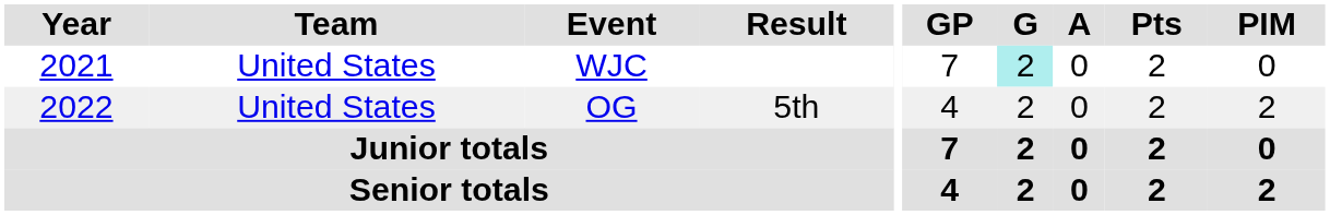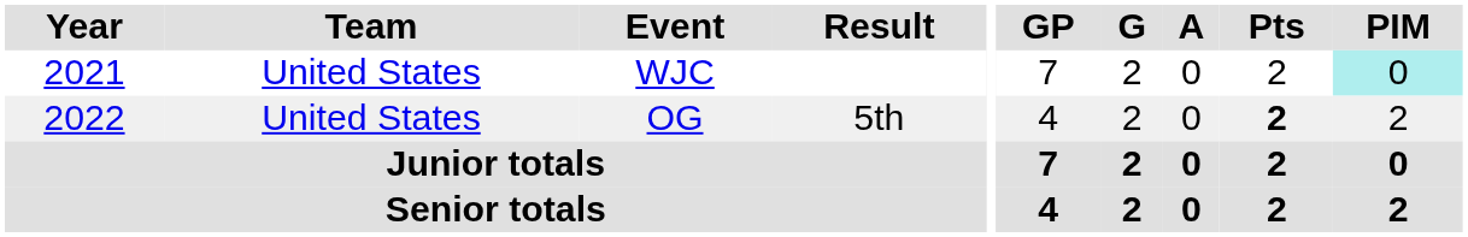WJC | G: paleturquoise background -> no background
WJC | PIM: no background -> paleturquoise background
OG | Pts: normal -> bold
